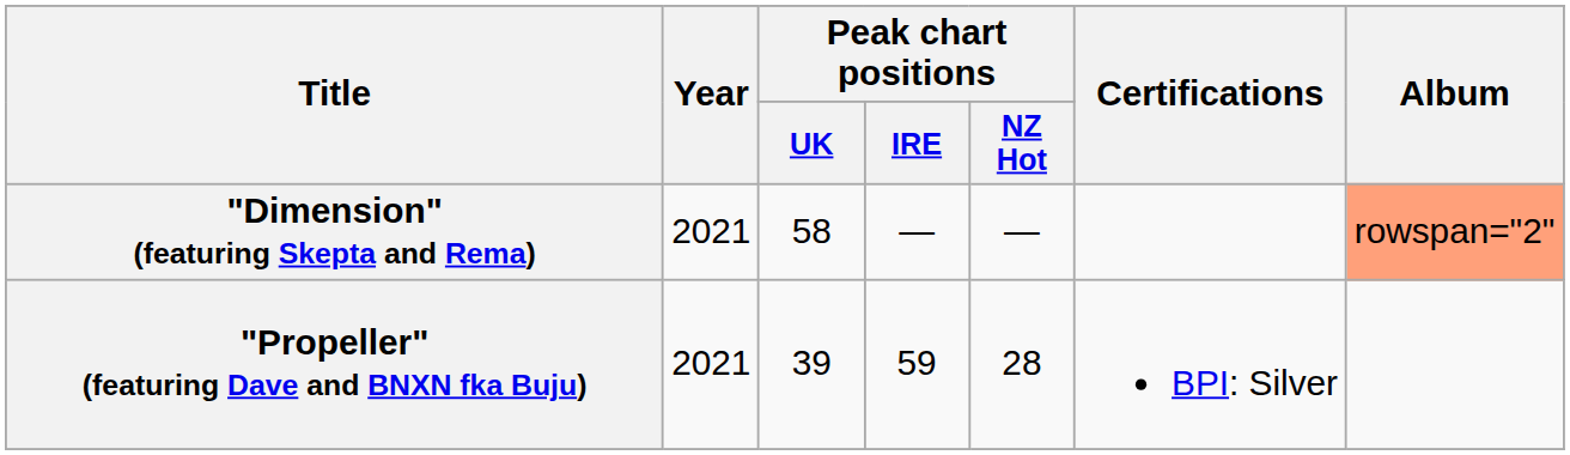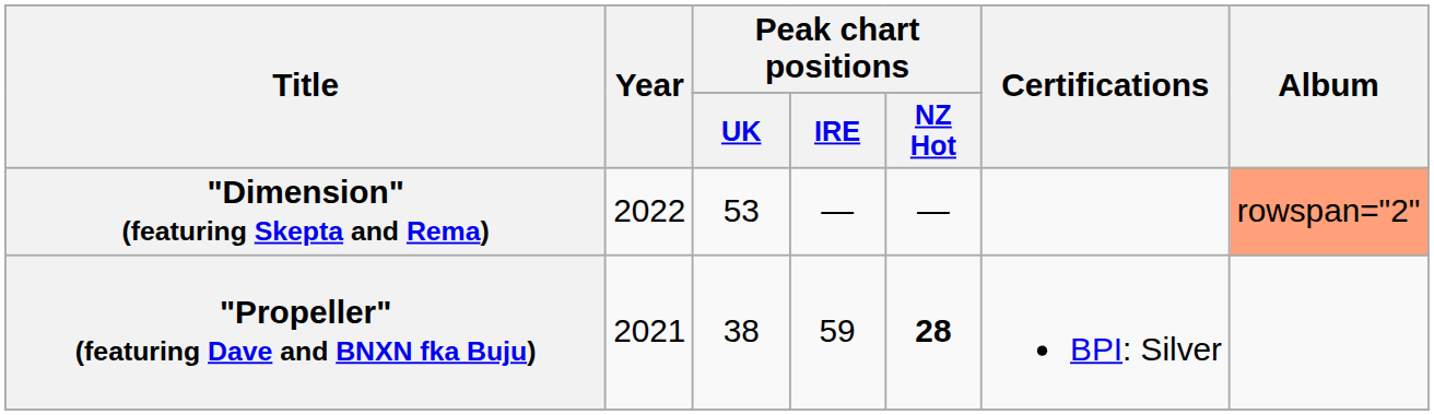"Dimension" (featuring Skepta and Rema) | Year: 2021 -> 2022
"Dimension" (featuring Skepta and Rema) | Peak chart positions / UK: 58 -> 53
"Propeller" (featuring Dave and BNXN fka Buju) | Peak chart positions / UK: 39 -> 38
"Propeller" (featuring Dave and BNXN fka Buju) | Peak chart positions / NZ Hot: normal -> bold
